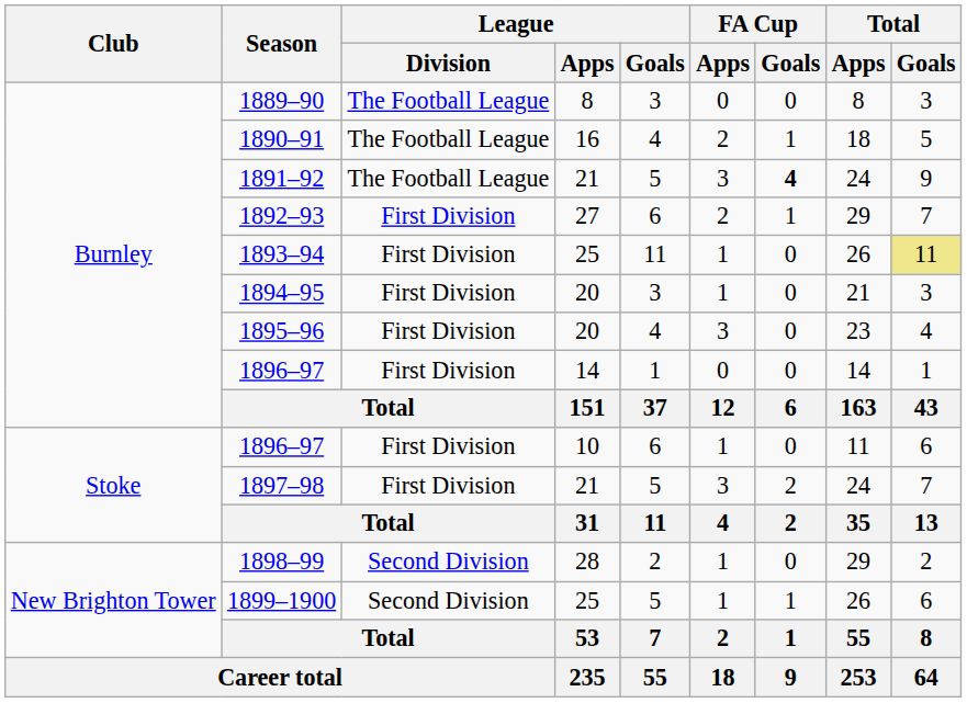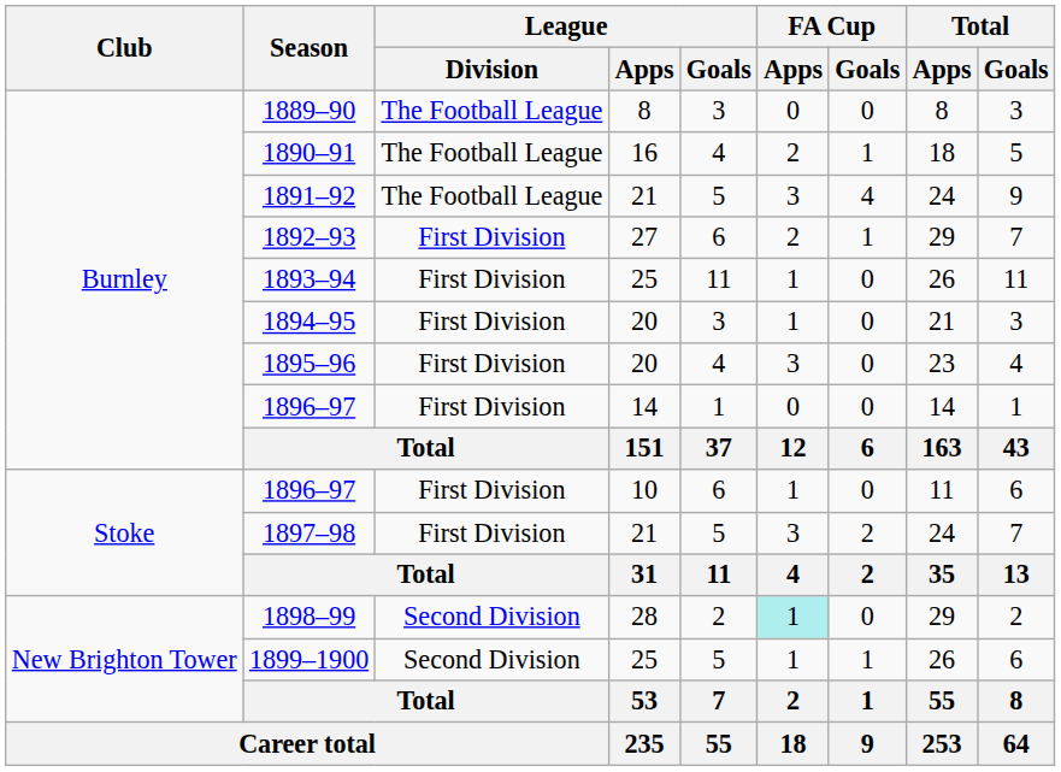1891–92 | FA Cup / Goals: bold -> normal
1893–94 | Total / Goals: khaki background -> no background
1898–99 | FA Cup / Apps: no background -> paleturquoise background
